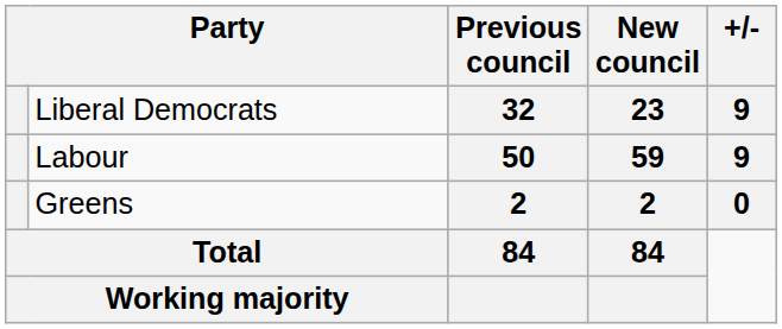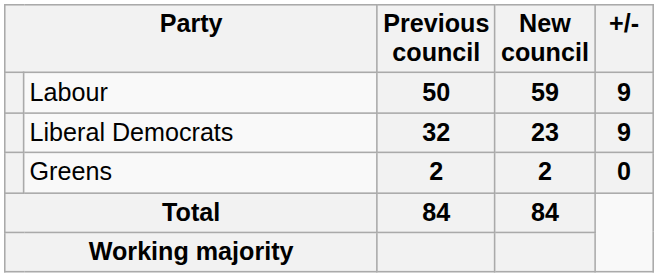rows swapped: Labour <-> Liberal Democrats
